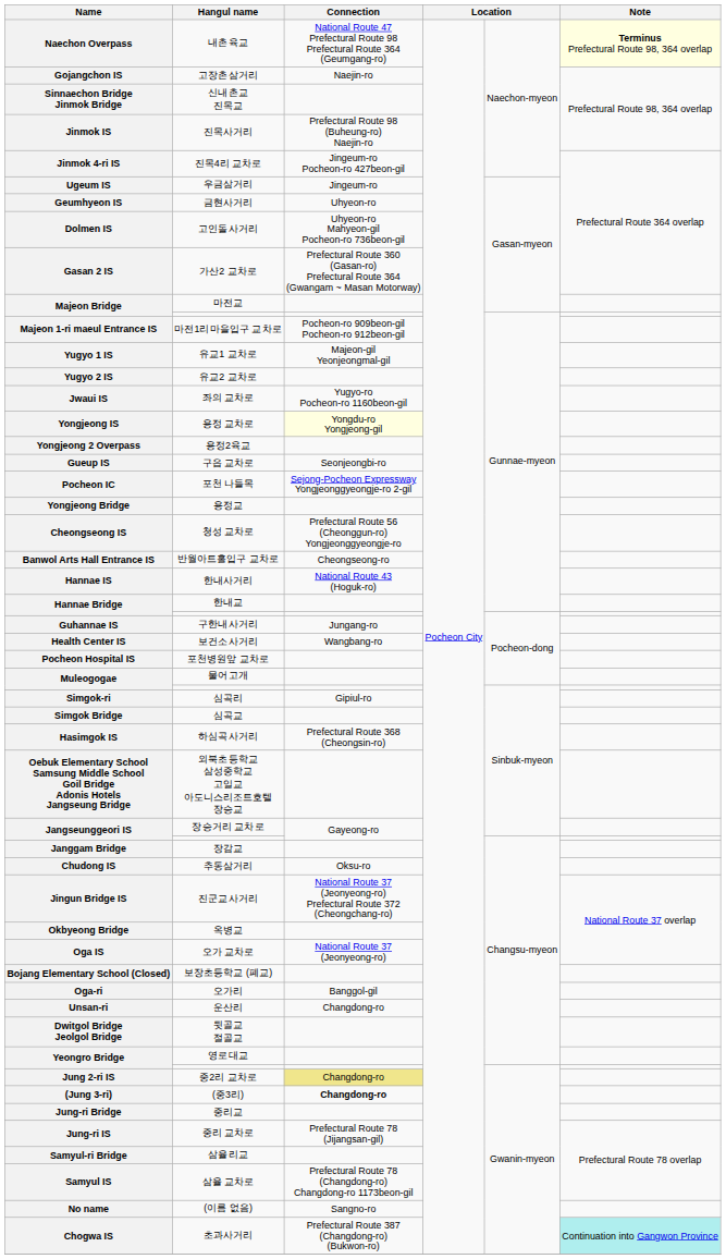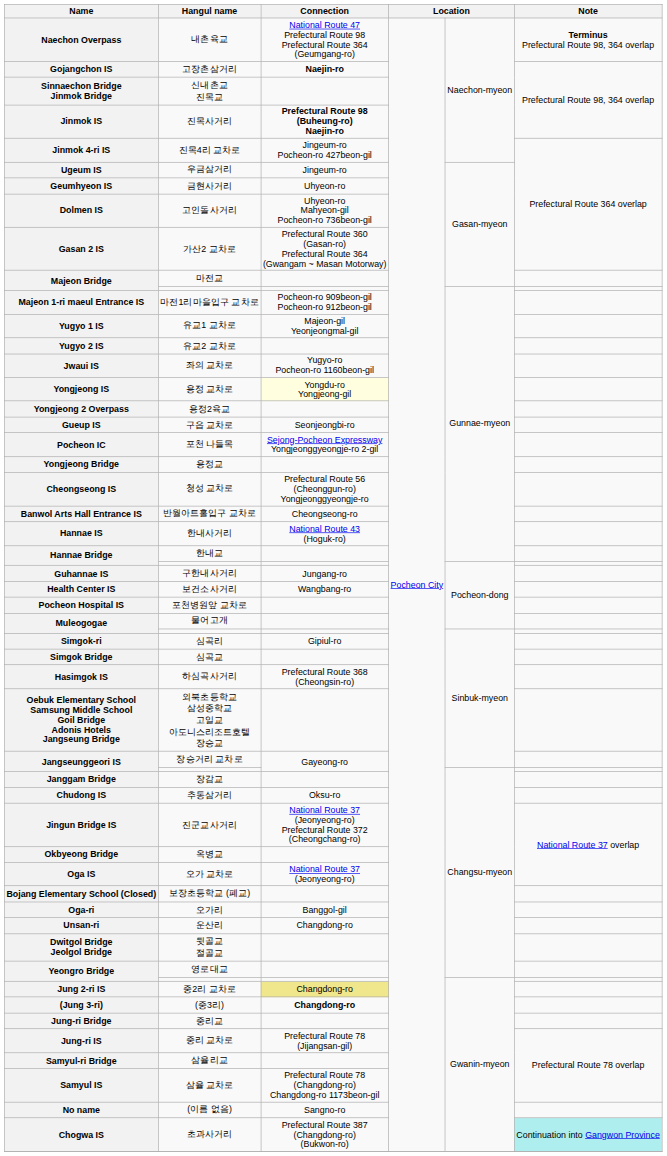내촌육교 | Note: lightyellow background -> no background
고장촌삼거리 | Connection: normal -> bold
진목사거리 | Connection: normal -> bold
